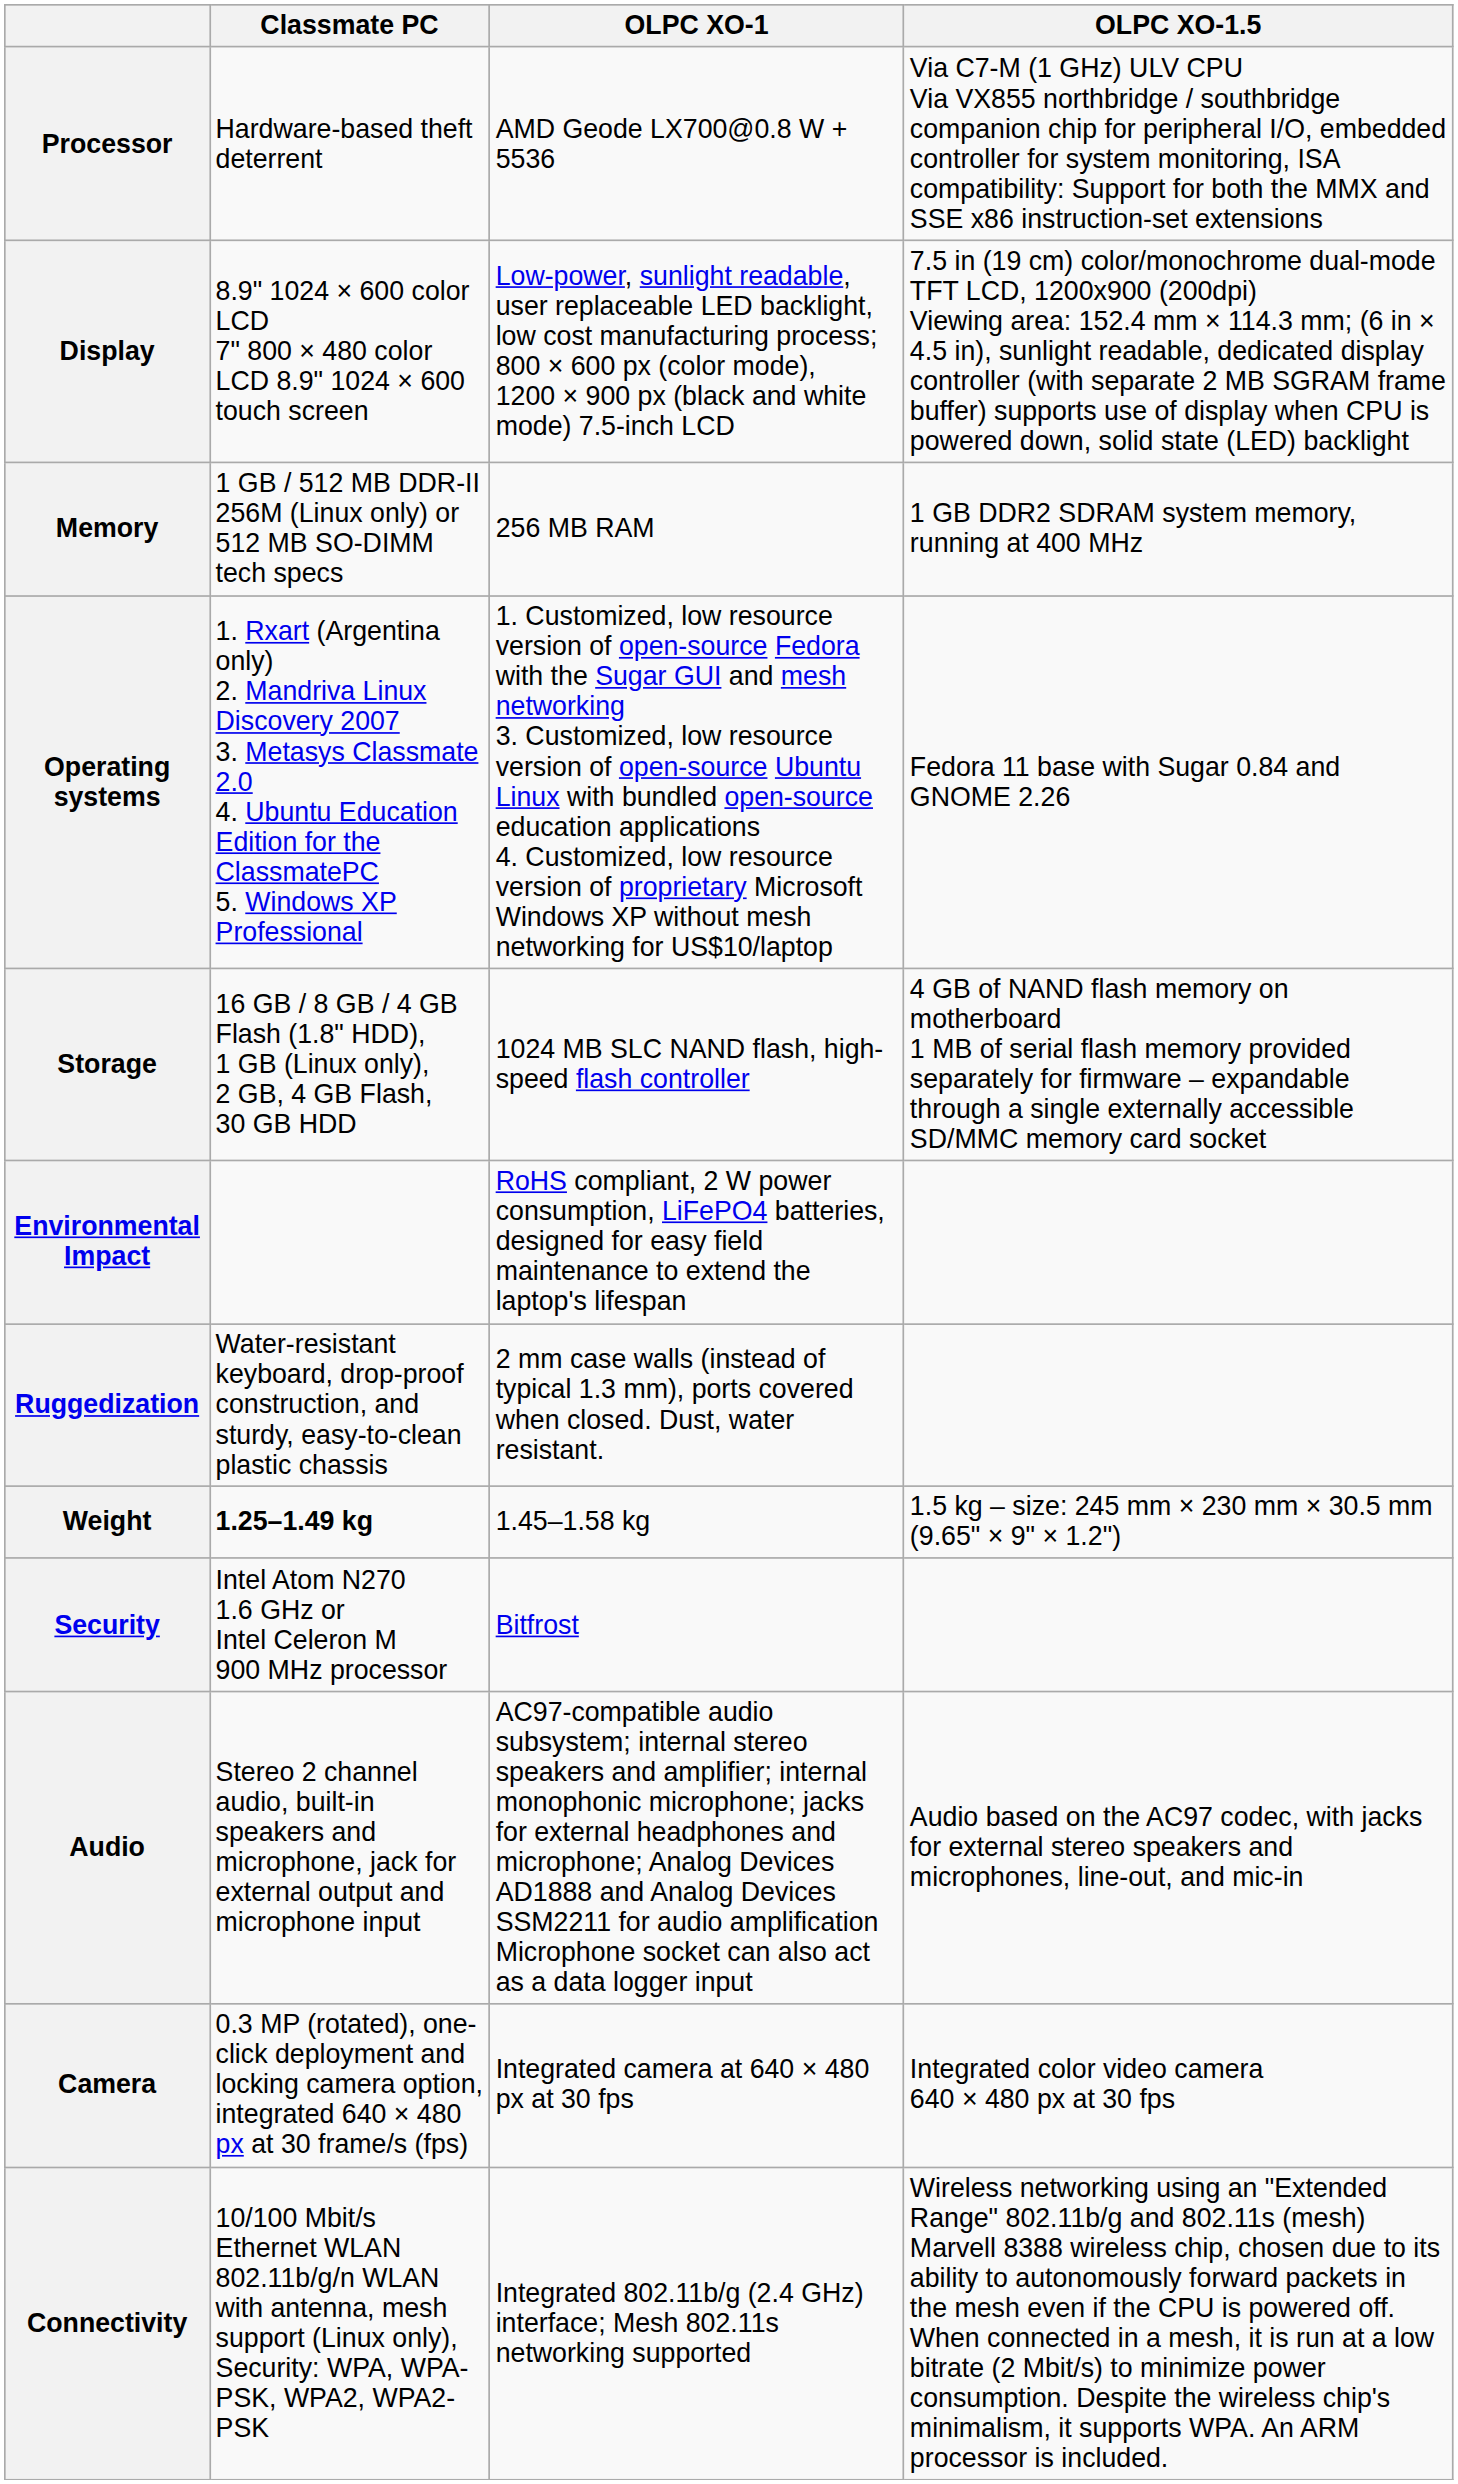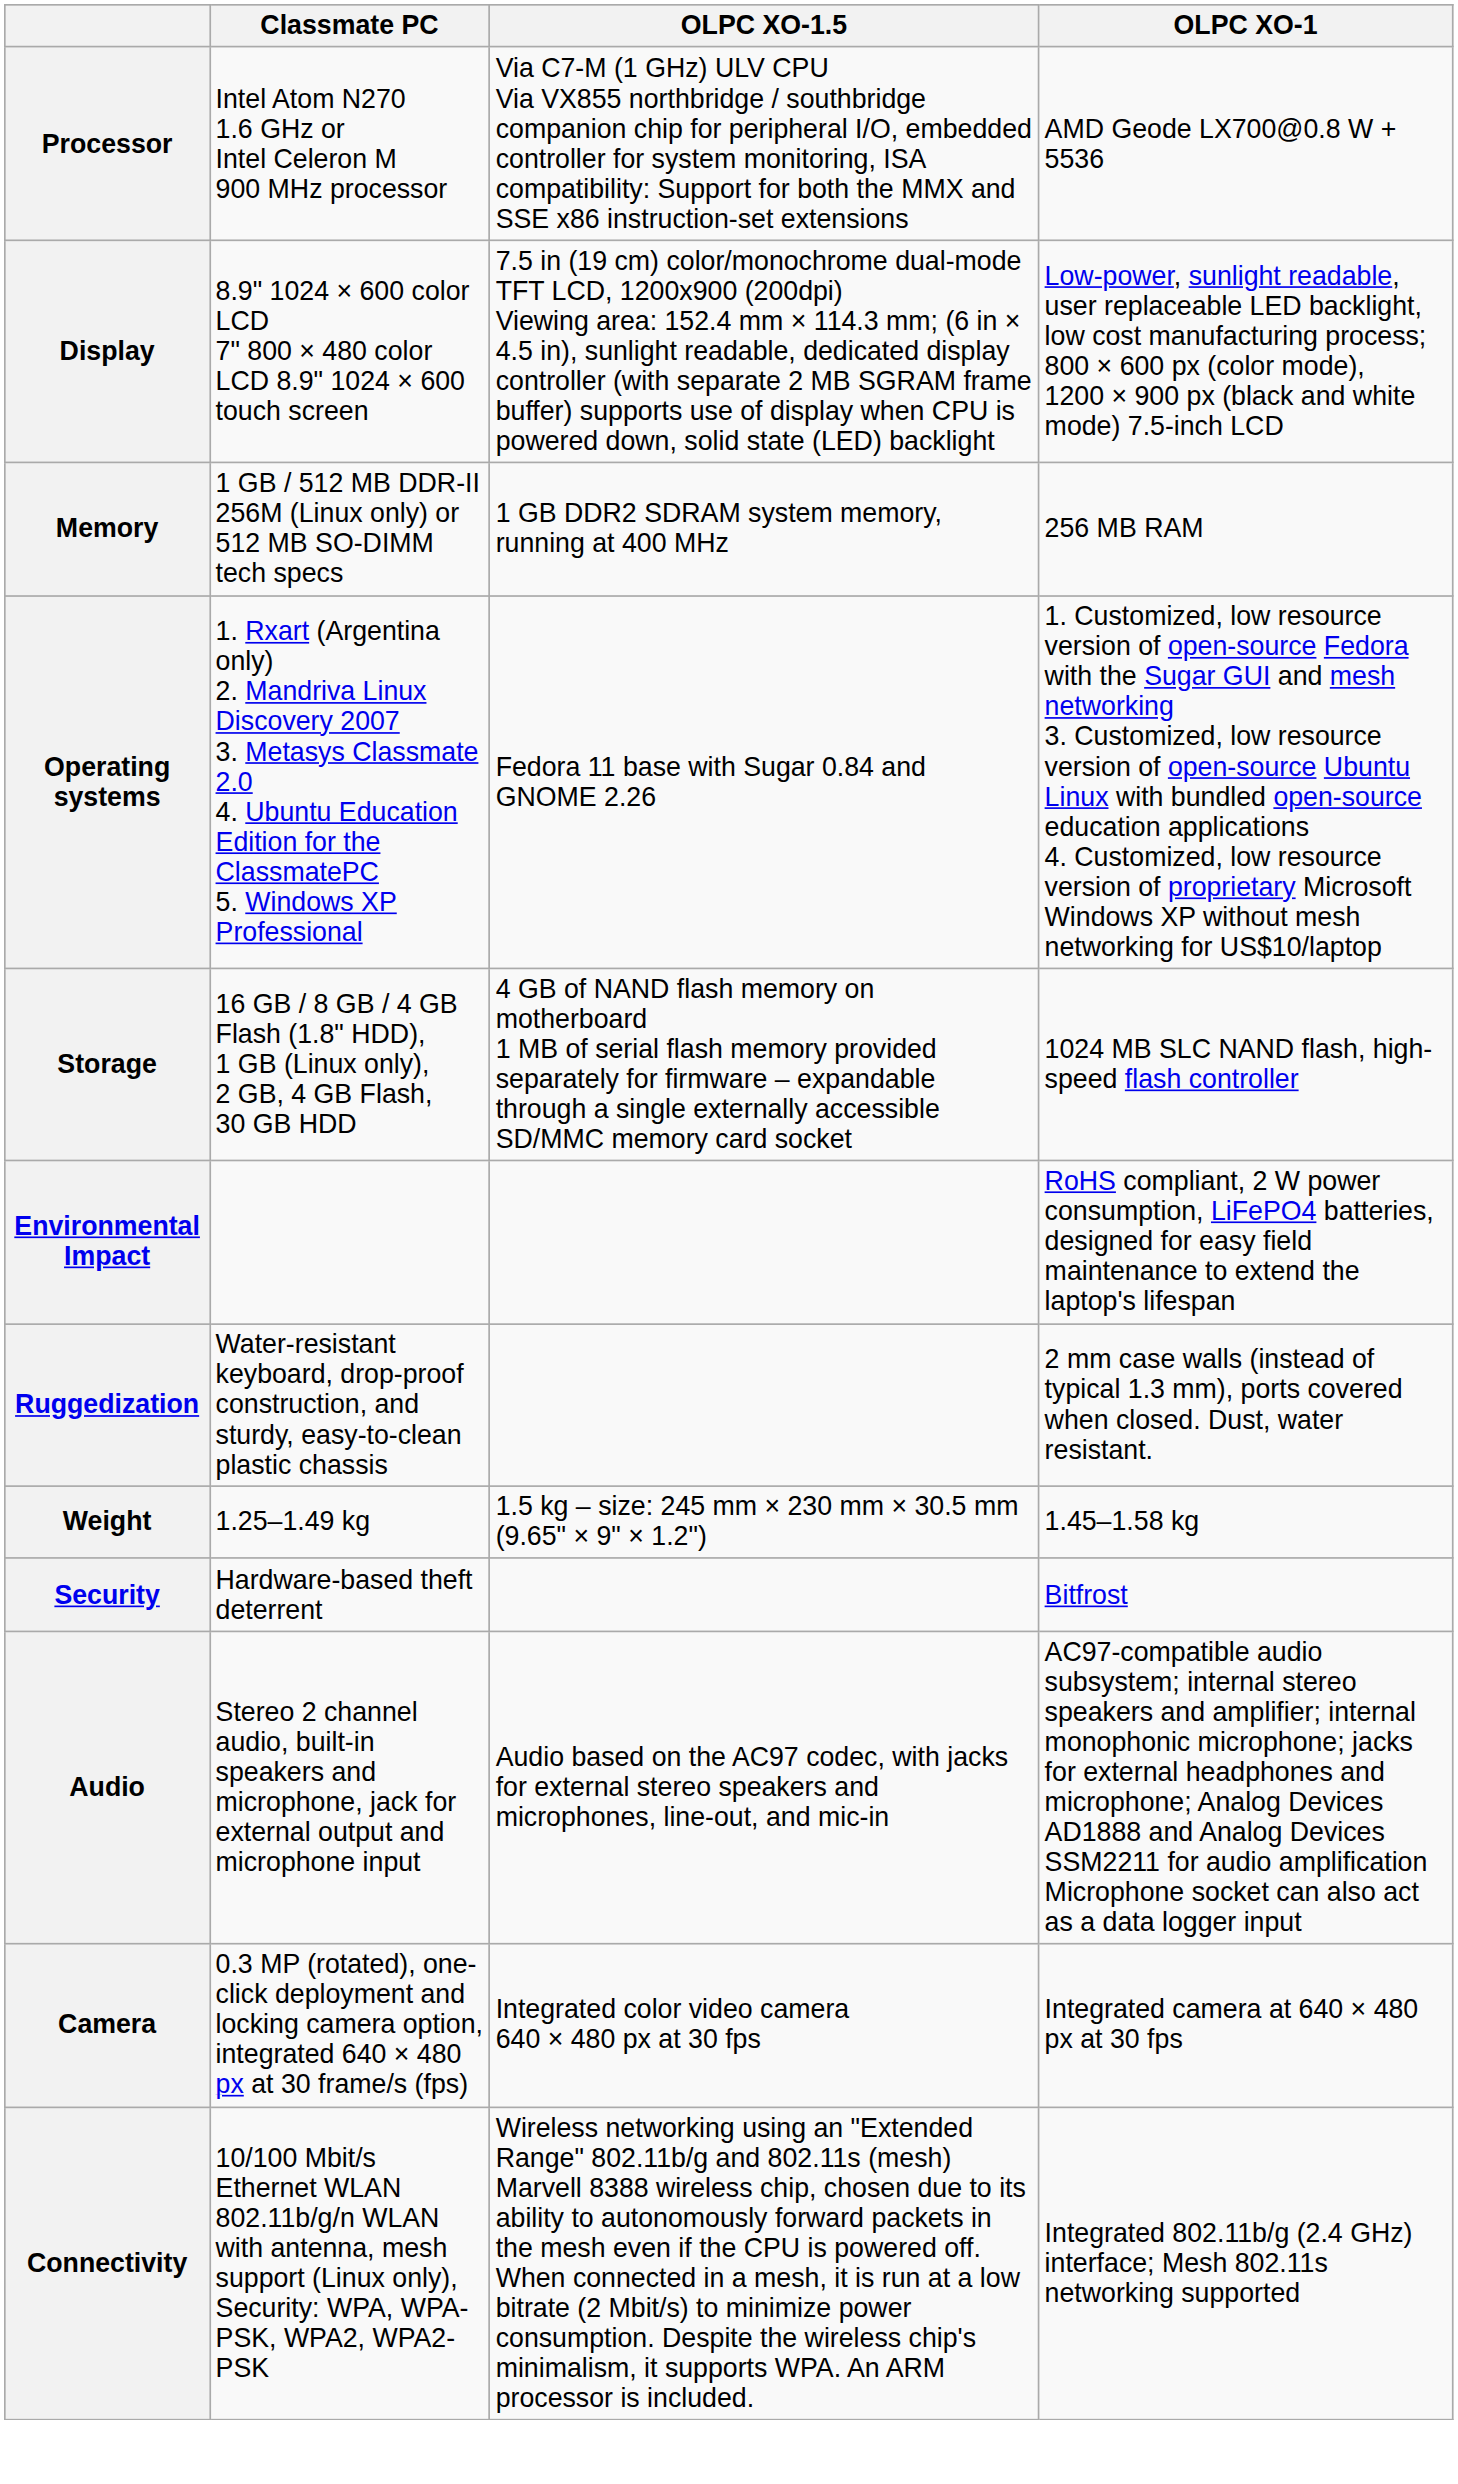columns swapped: OLPC XO-1 <-> OLPC XO-1.5
Processor | Classmate PC: Hardware-based theft deterrent -> Intel Atom N270 1.6 GHz or Intel Celeron M 900 MHz processor
Weight | Classmate PC: bold -> normal
Security | Classmate PC: Intel Atom N270 1.6 GHz or Intel Celeron M 900 MHz processor -> Hardware-based theft deterrent
